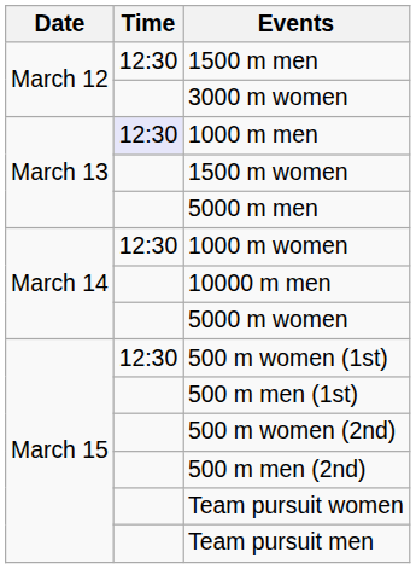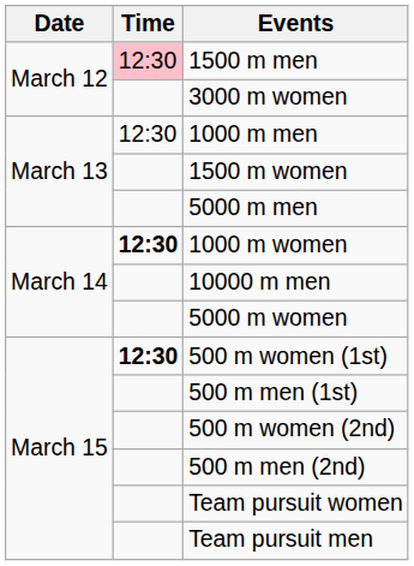1500 m men | Time: no background -> pink background
1000 m men | Time: lavender background -> no background
1000 m women | Time: normal -> bold
500 m women (1st) | Time: normal -> bold
